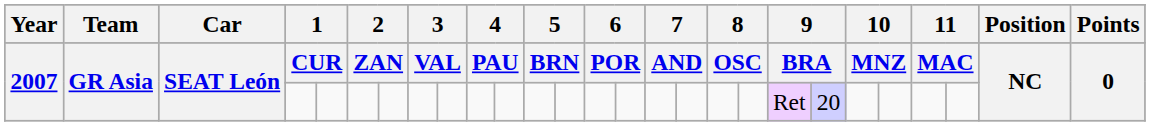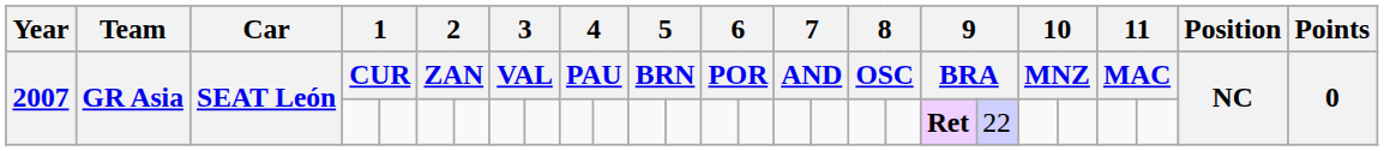row 3 | column 20: normal -> bold
row 3 | column 21: 20 -> 22
